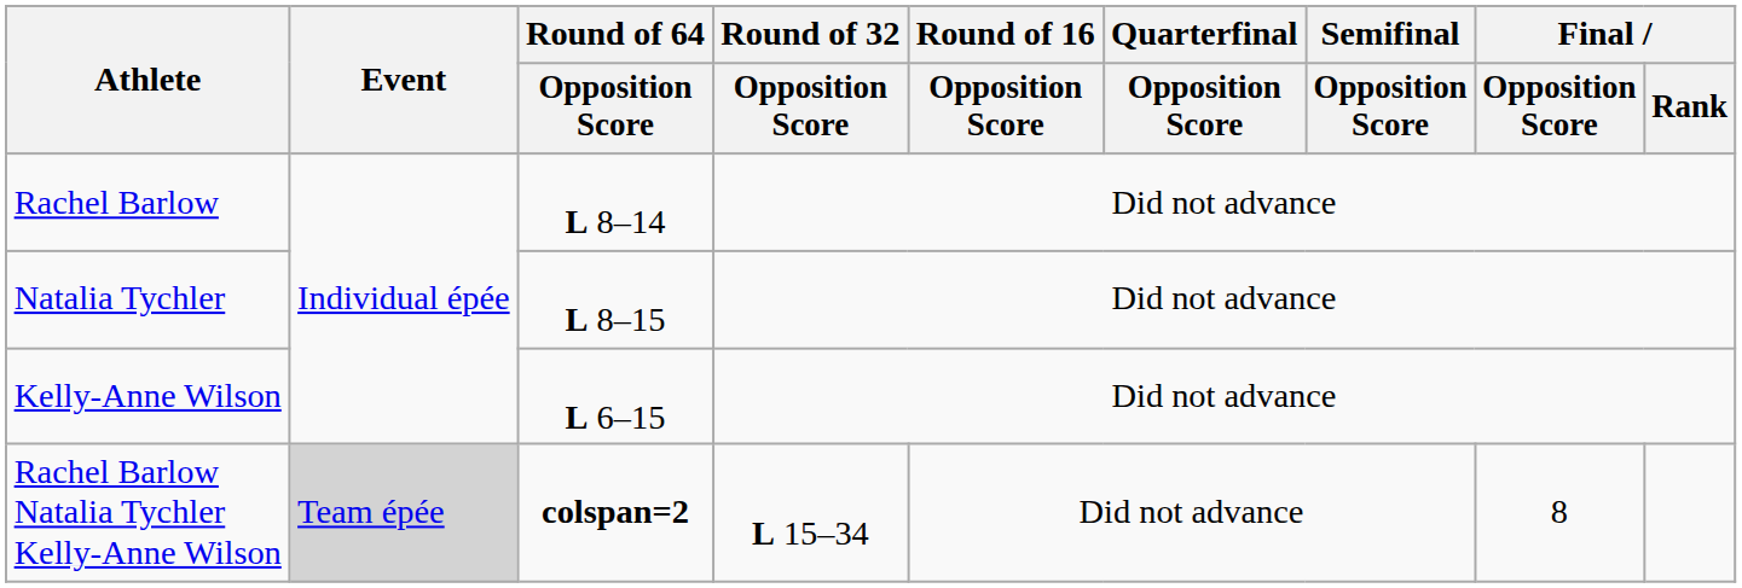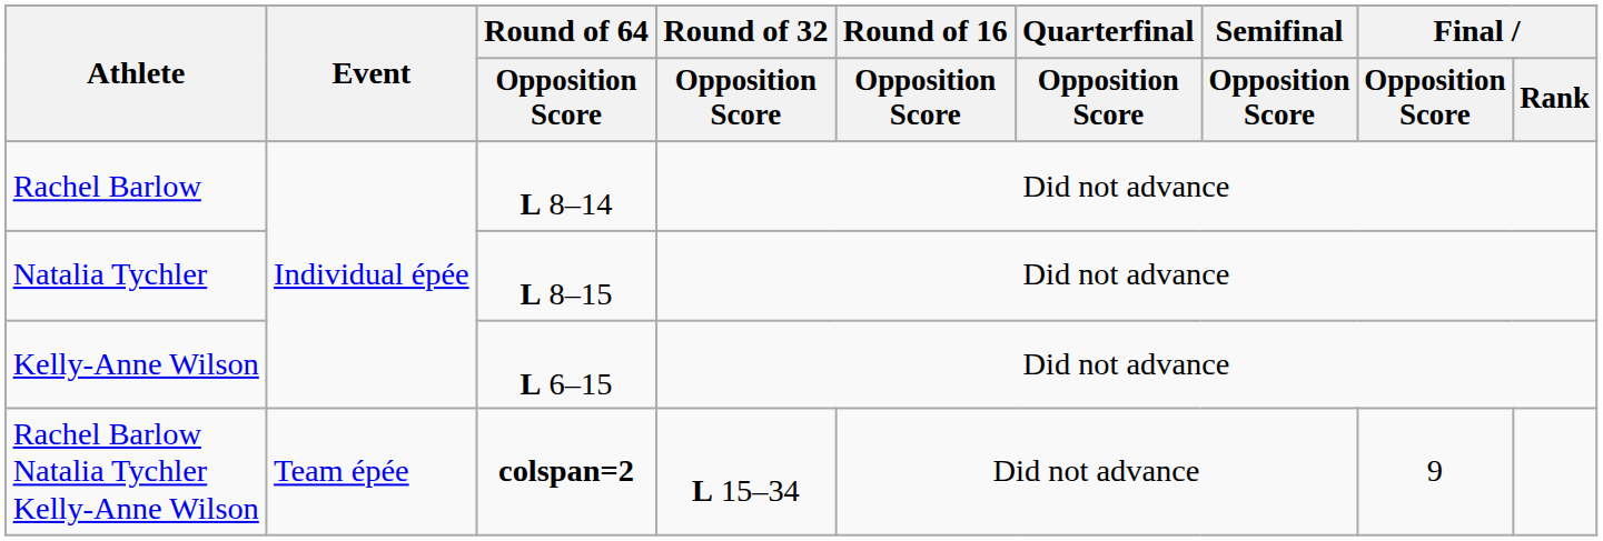Rachel Barlow Natalia Tychler Kelly-Anne Wilson | Event: lightgrey background -> no background
Rachel Barlow Natalia Tychler Kelly-Anne Wilson | Final / Opposition Score: 8 -> 9
